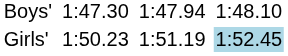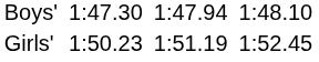Girls' | column 4: lightblue background -> no background
